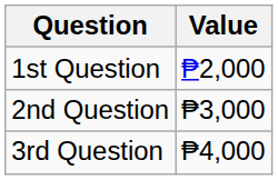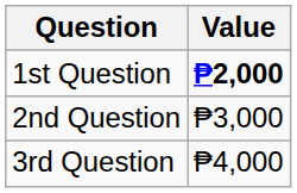1st Question | Value: normal -> bold
